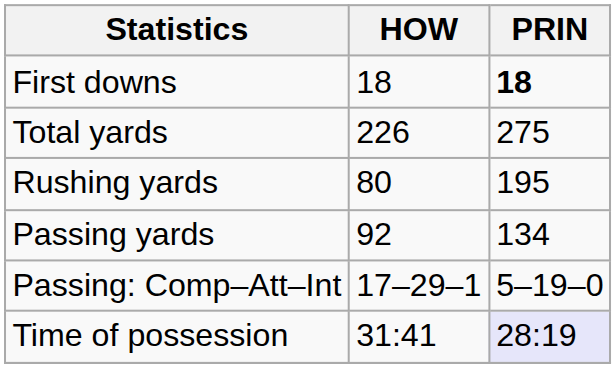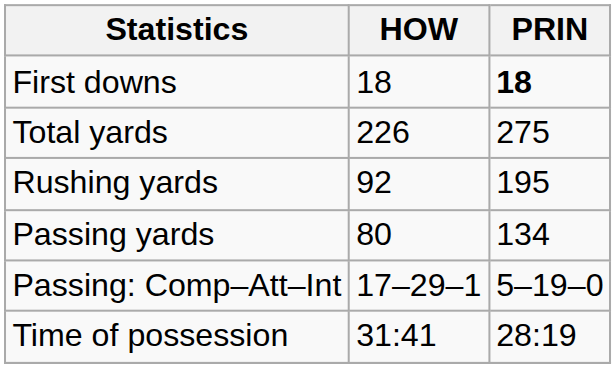Rushing yards | HOW: 80 -> 92
Passing yards | HOW: 92 -> 80
Time of possession | PRIN: lavender background -> no background
